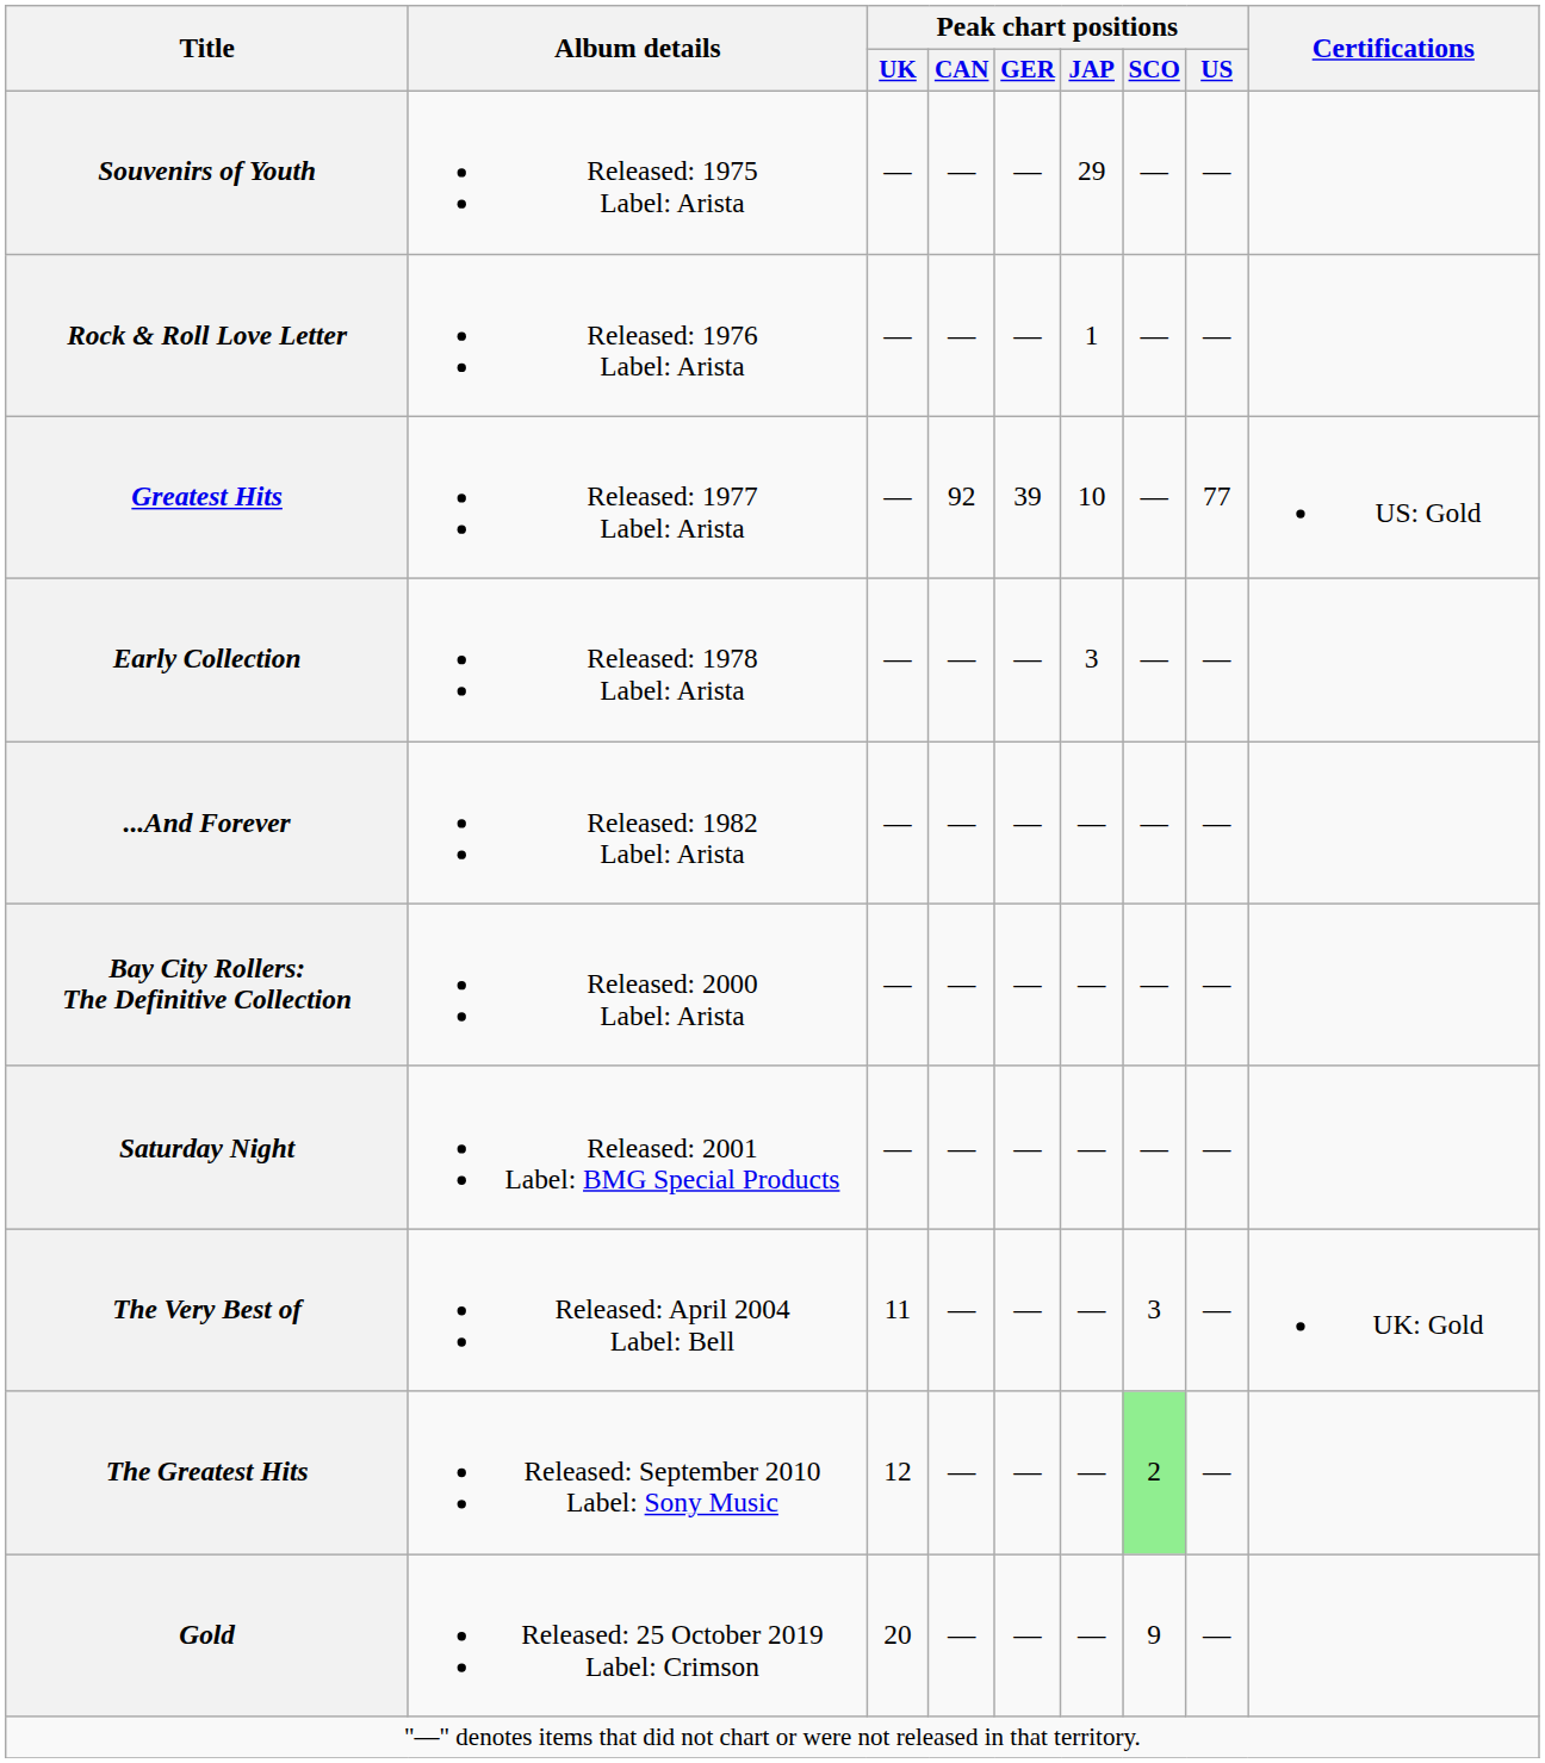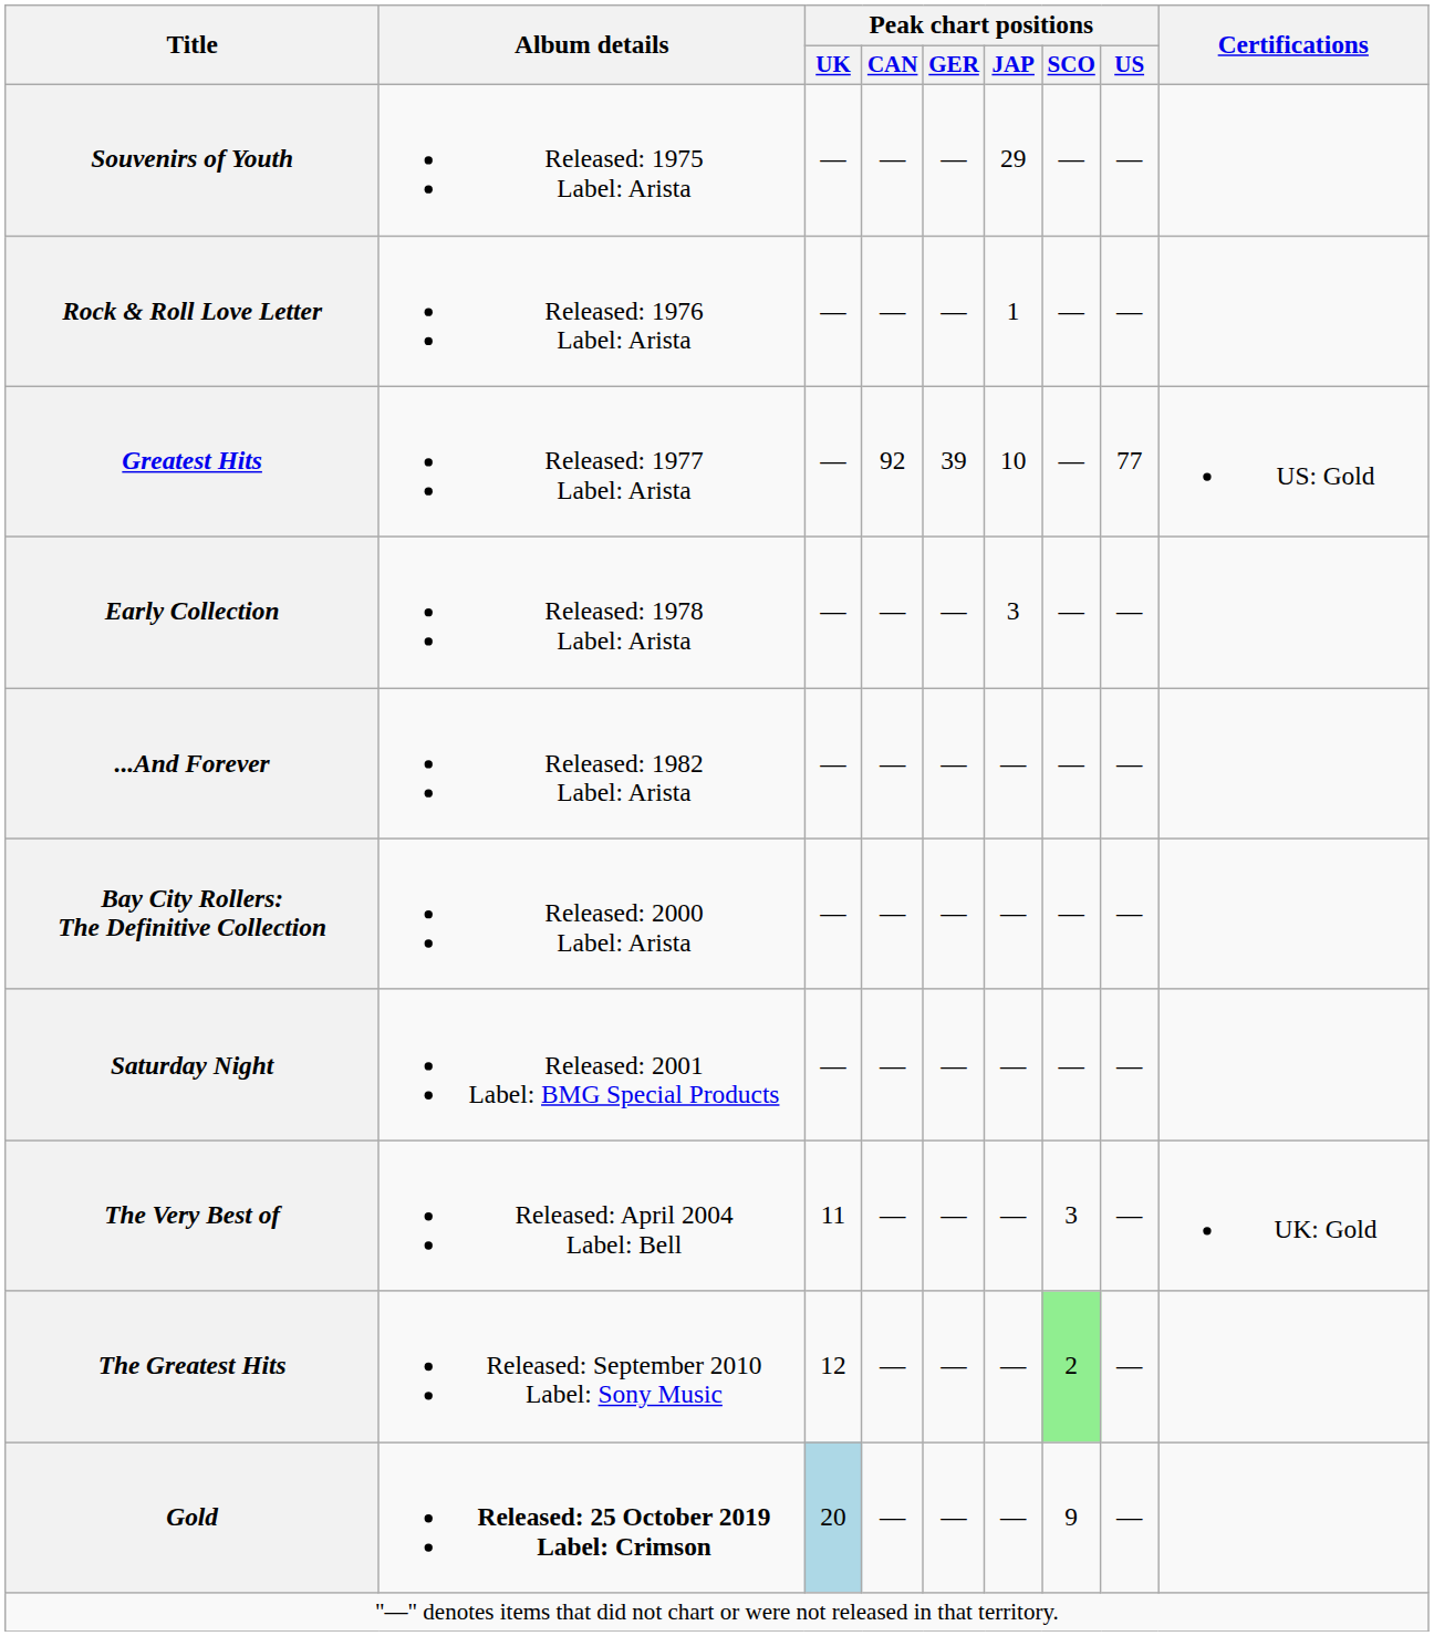Gold | Album details: normal -> bold
Gold | Peak chart positions / UK: no background -> lightblue background
